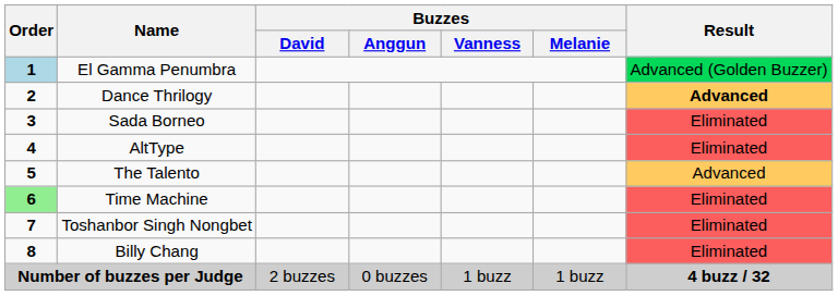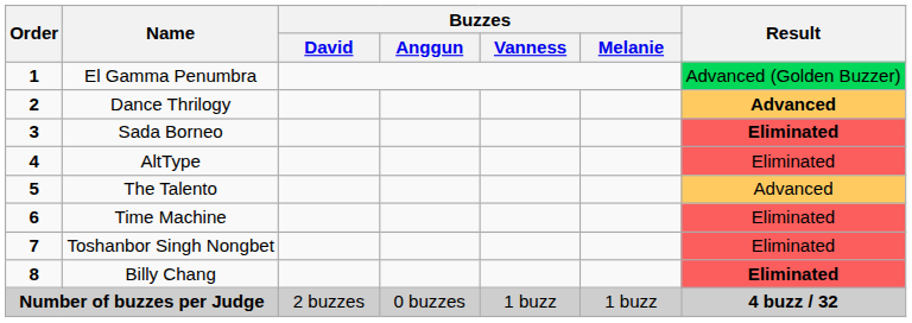El Gamma Penumbra | Order: lightblue background -> no background
Sada Borneo | Result: normal -> bold
Time Machine | Order: lightgreen background -> no background
Billy Chang | Result: normal -> bold
